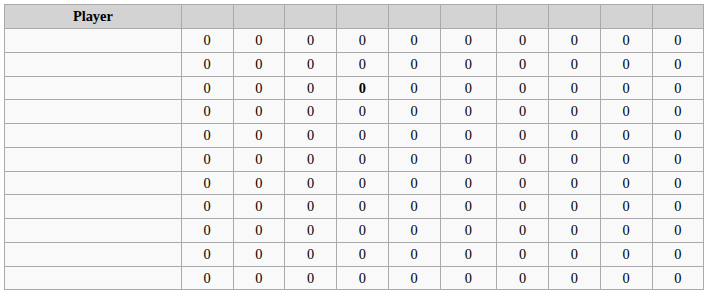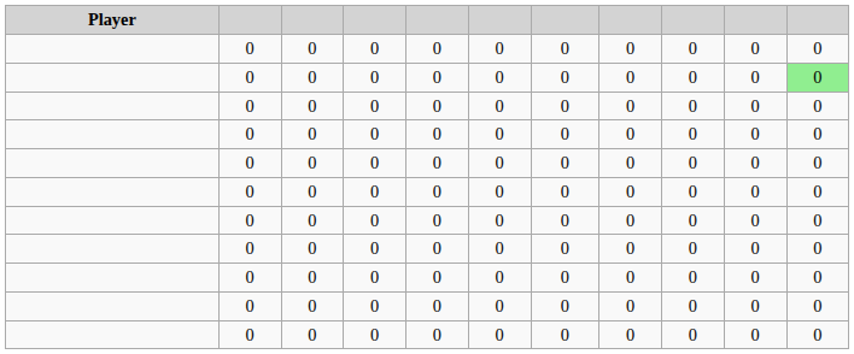row 3 | column 11: no background -> lightgreen background
row 4 | column 5: bold -> normal
